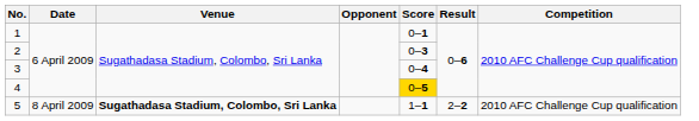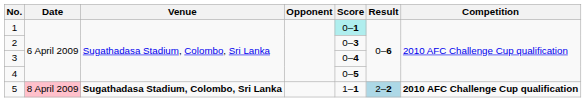1 | Score: no background -> paleturquoise background
4 | Score: gold background -> no background
5 | Date: no background -> pink background
5 | Result: no background -> lightblue background
5 | Competition: normal -> bold
